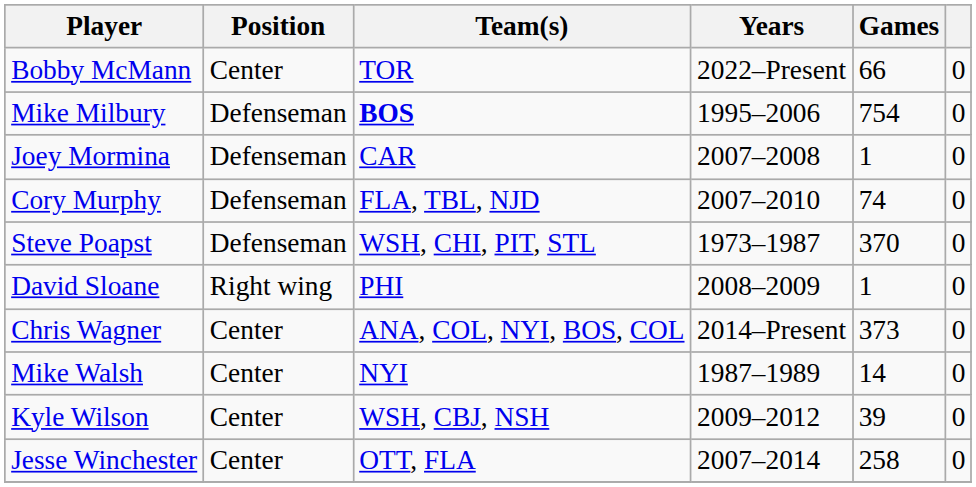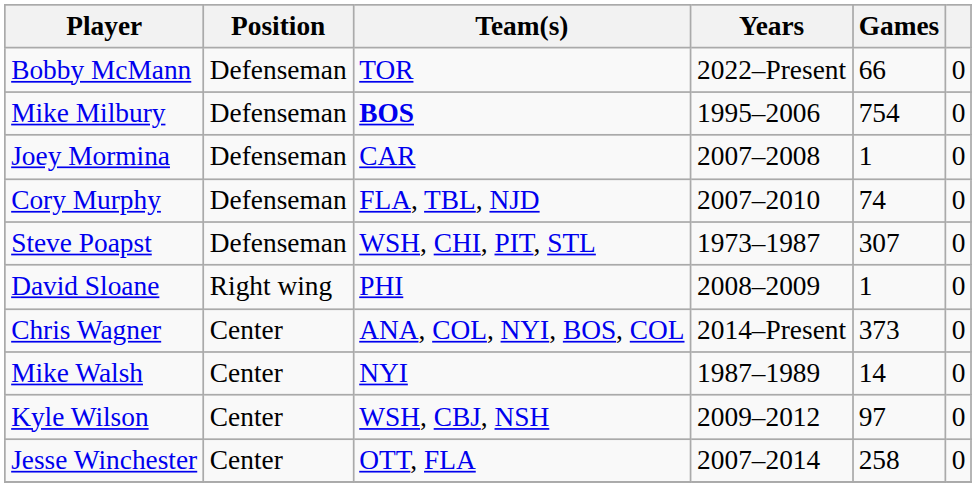Bobby McMann | Position: Center -> Defenseman
Steve Poapst | Games: 370 -> 307
Kyle Wilson | Games: 39 -> 97
